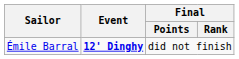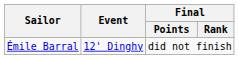Émile Barral | Event: bold -> normal
